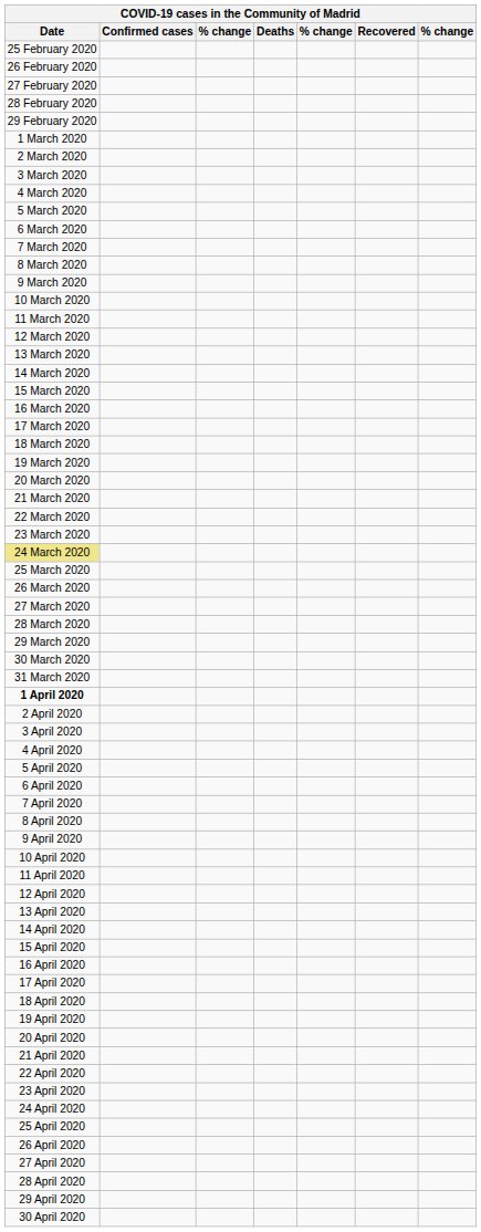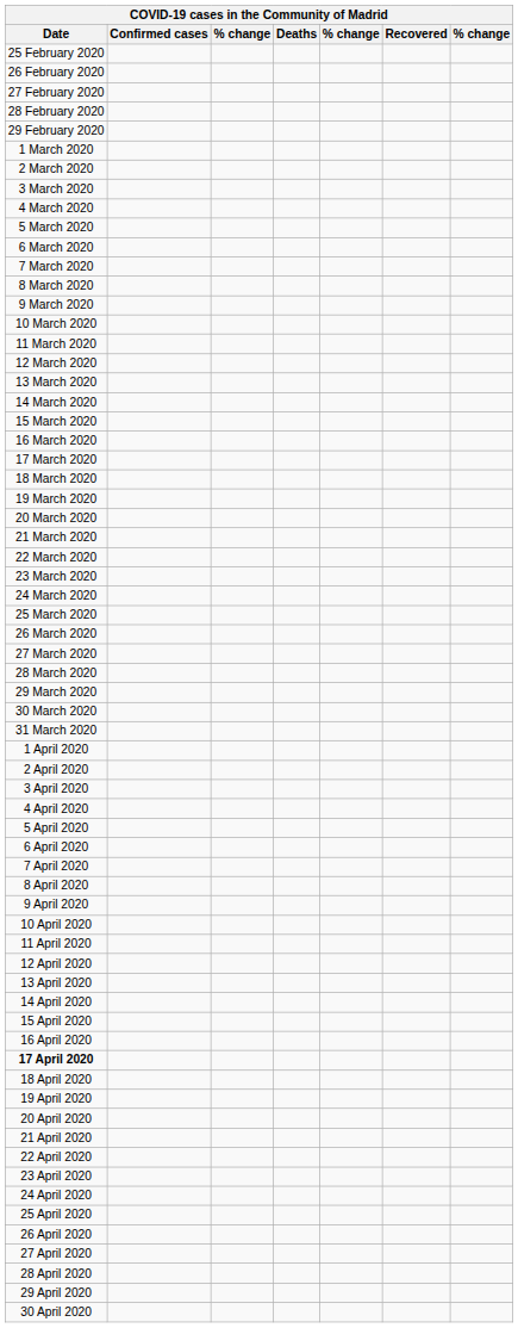24 March 2020 | Date: khaki background -> no background
1 April 2020 | Date: bold -> normal
17 April 2020 | Date: normal -> bold
